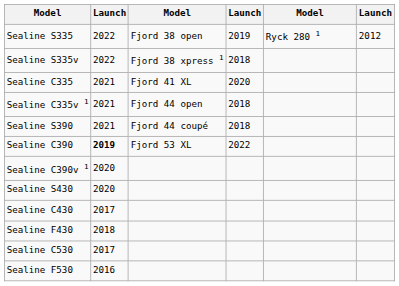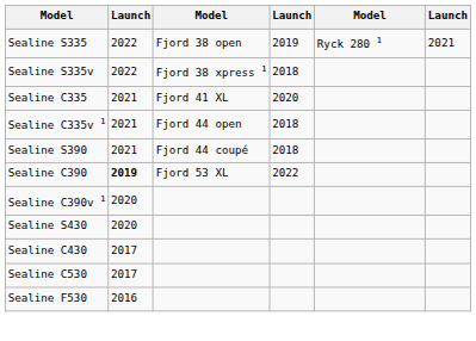Sealine S335 | column 6: 2012 -> 2021
- row: Sealine F430 | 2018
